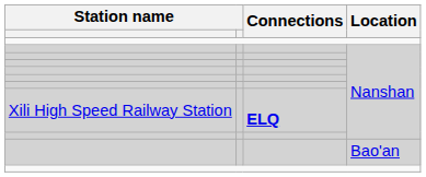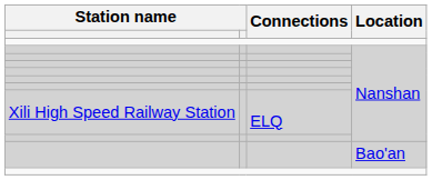Xili High Speed Railway Station / Nanshan | Connections: bold -> normal
